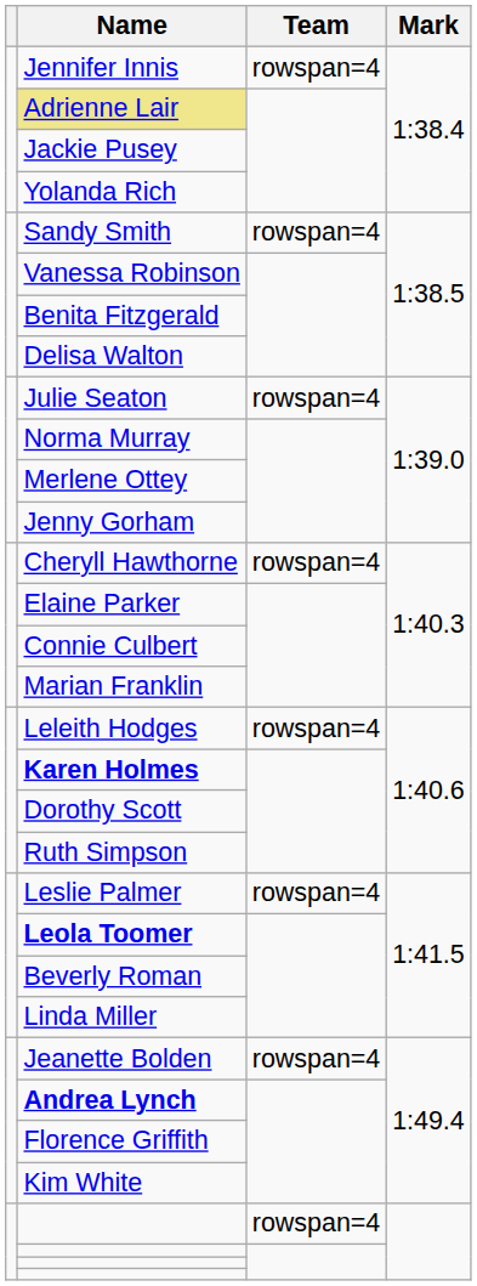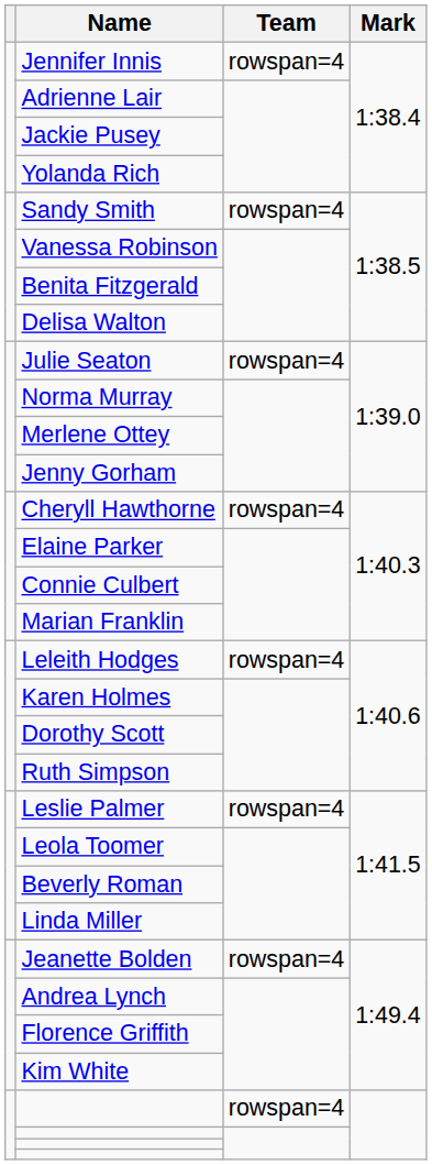Adrienne Lair | Name: khaki background -> no background
Karen Holmes | Name: bold -> normal
Leola Toomer | Name: bold -> normal
Andrea Lynch | Name: bold -> normal
